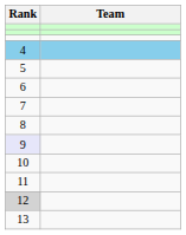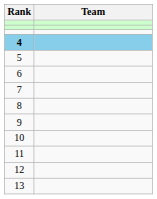row 5 | Rank: normal -> bold
row 10 | Rank: lavender background -> no background
row 13 | Rank: lightgrey background -> no background
